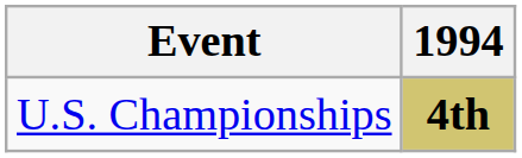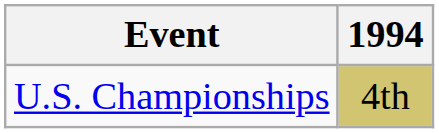U.S. Championships | 1994: bold -> normal
